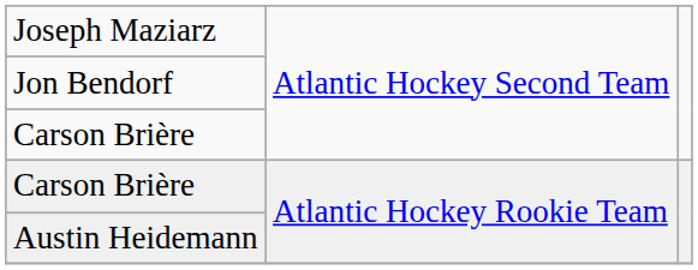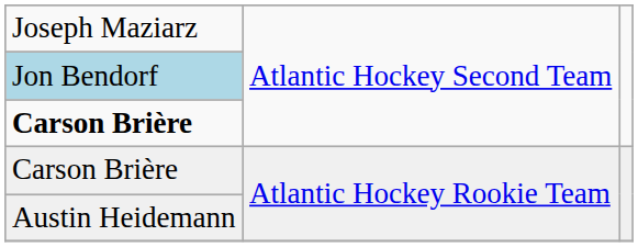Jon Bendorf | column 1: no background -> lightblue background
Carson Brière / Atlantic Hockey Second Team | column 1: normal -> bold
